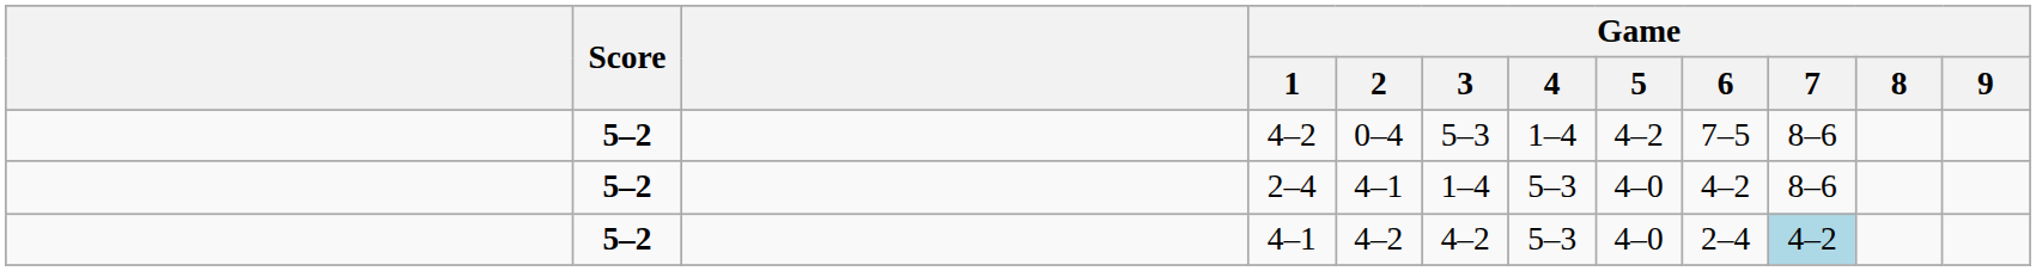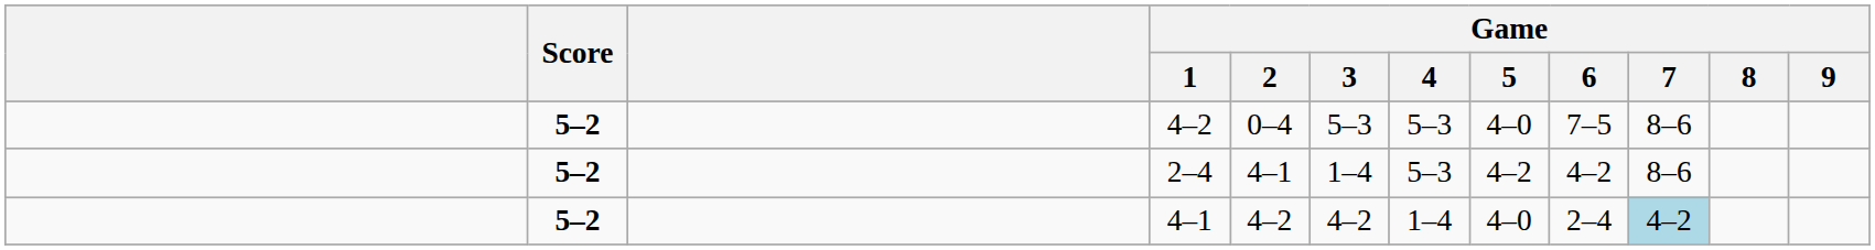row 3 | Game / 4: 1–4 -> 5–3
row 3 | Game / 5: 4–2 -> 4–0
row 4 | Game / 5: 4–0 -> 4–2
row 5 | Game / 4: 5–3 -> 1–4
